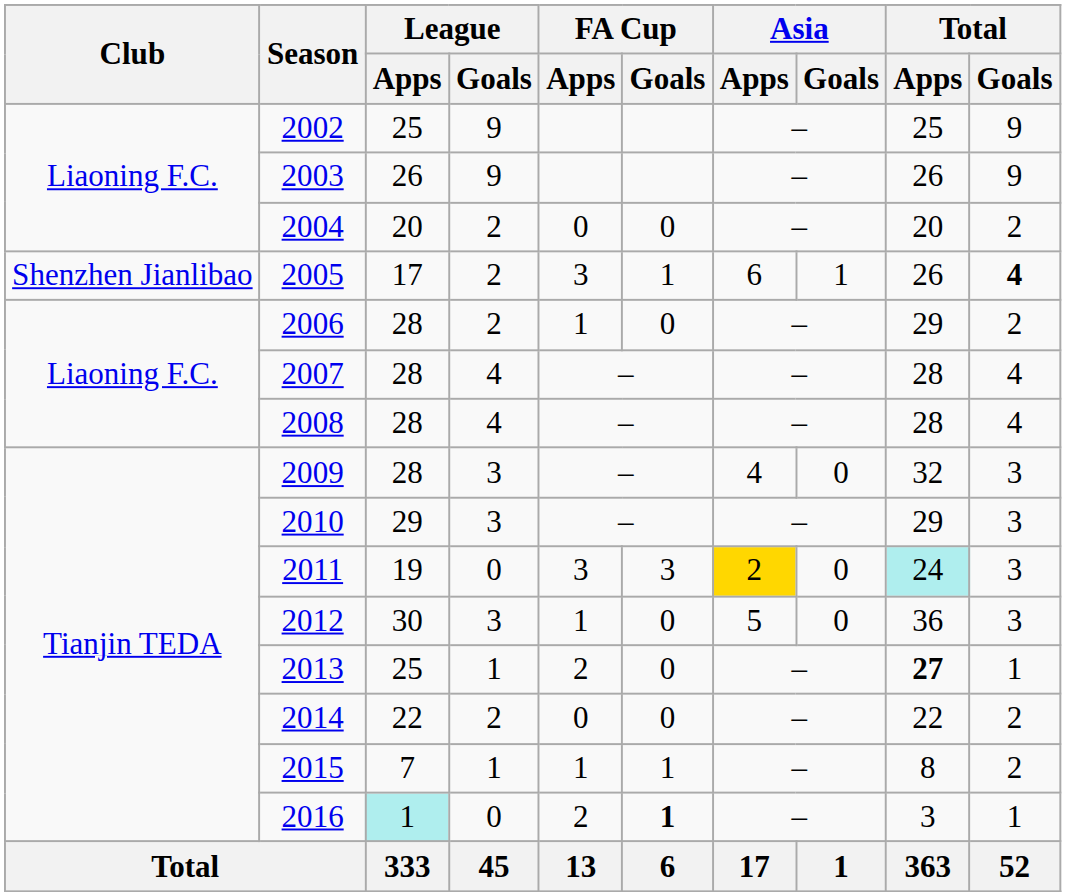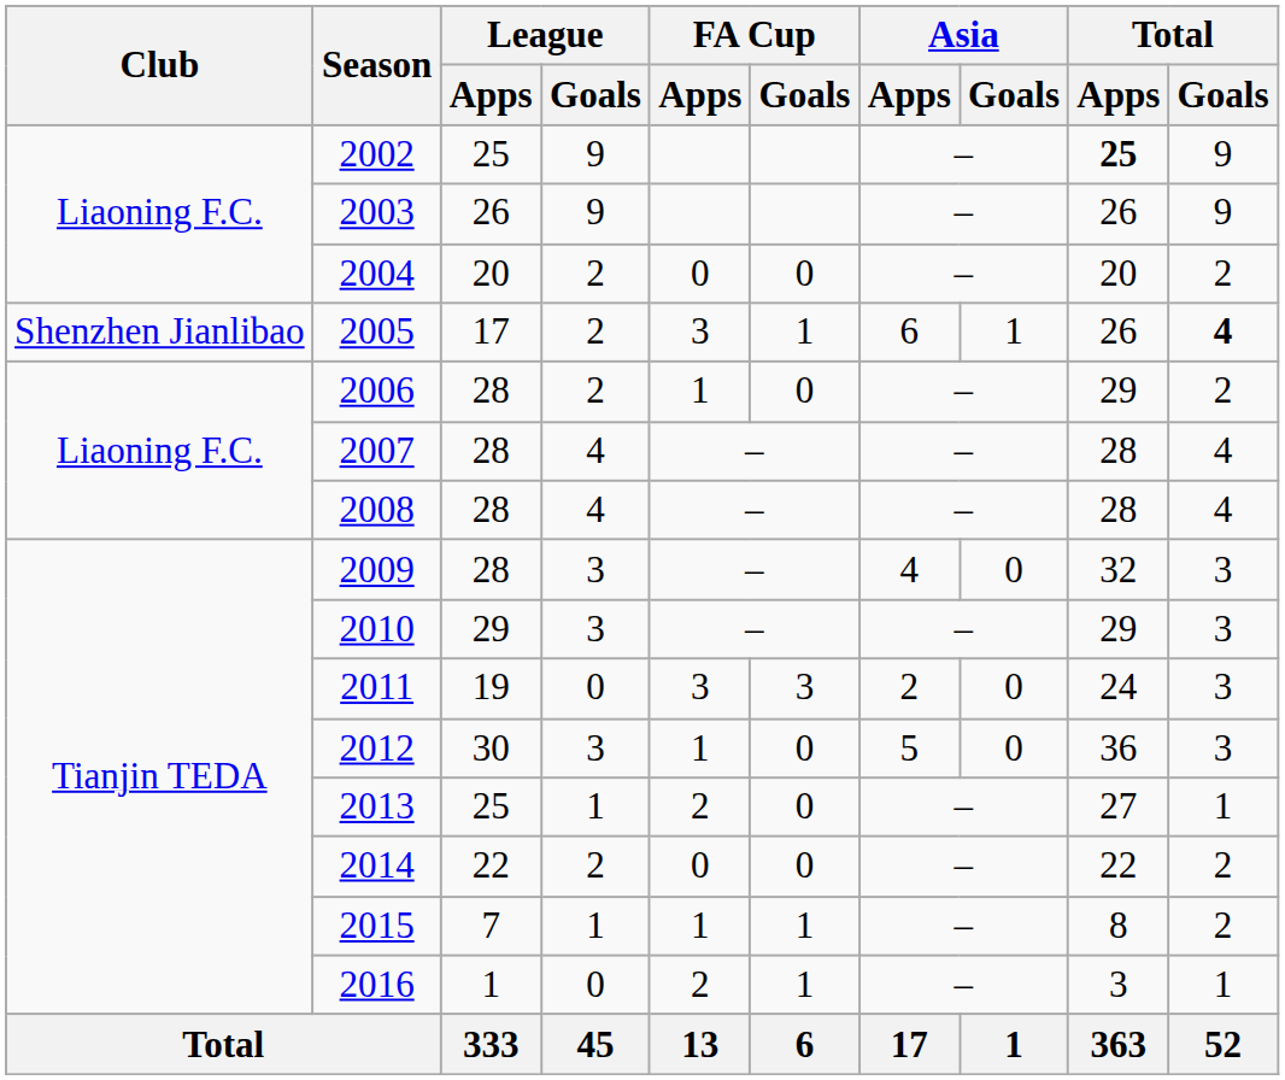2002 | Total / Apps: normal -> bold
2011 | Asia / Apps: gold background -> no background
2011 | Total / Apps: paleturquoise background -> no background
2013 | Total / Apps: bold -> normal
2016 | League / Apps: paleturquoise background -> no background
2016 | FA Cup / Goals: bold -> normal
